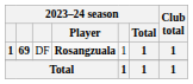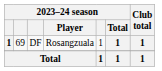DF | column 2: bold -> normal
DF | 2023–24 season / Player: bold -> normal
